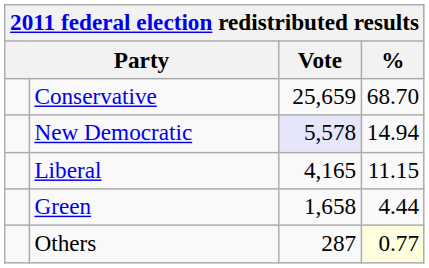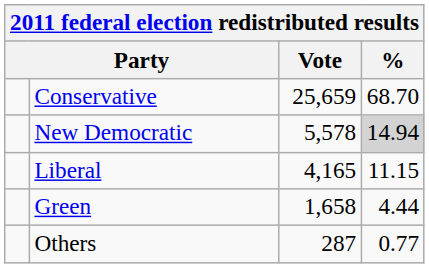New Democratic | Vote: lavender background -> no background
New Democratic | %: no background -> lightgrey background
Others | %: lightyellow background -> no background
